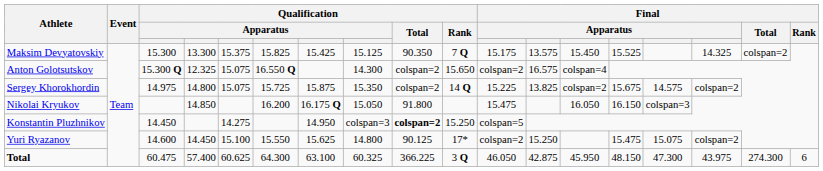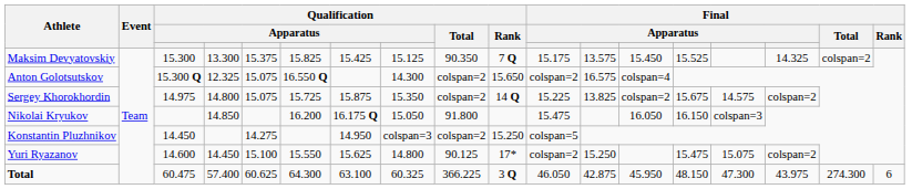Konstantin Pluzhnikov | Qualification / Total: bold -> normal
